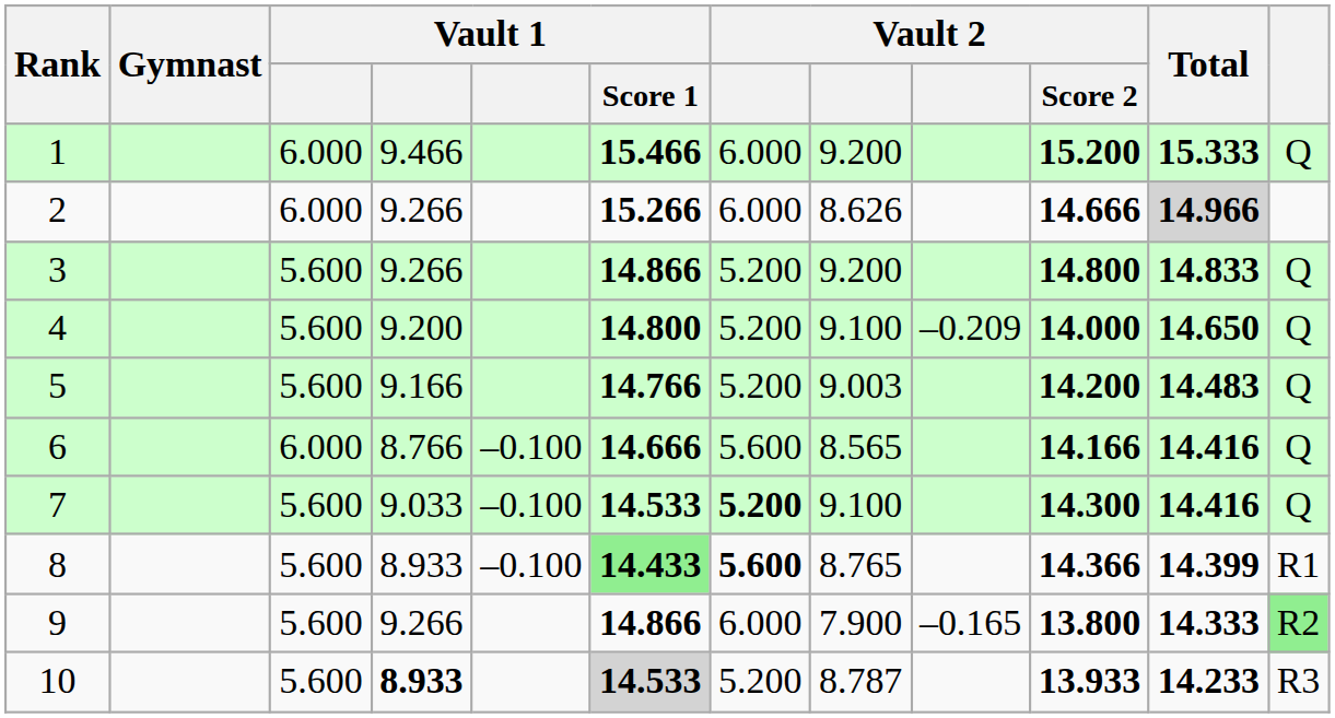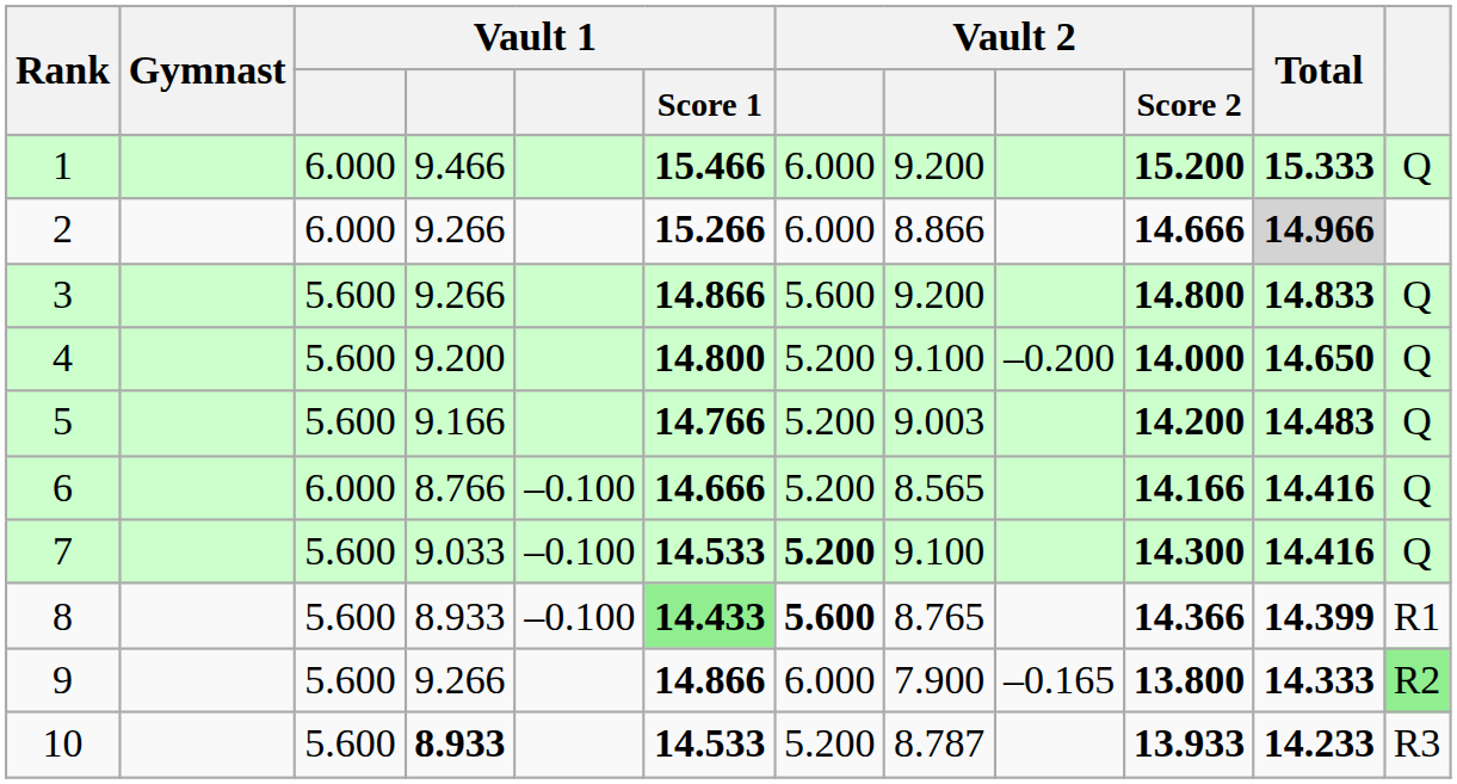2 | column 8: 8.626 -> 8.866
3 | column 7: 5.200 -> 5.600
4 | column 9: –0.209 -> –0.200
6 | column 7: 5.600 -> 5.200
10 | Vault 1 / Score 1: lightgrey background -> no background
